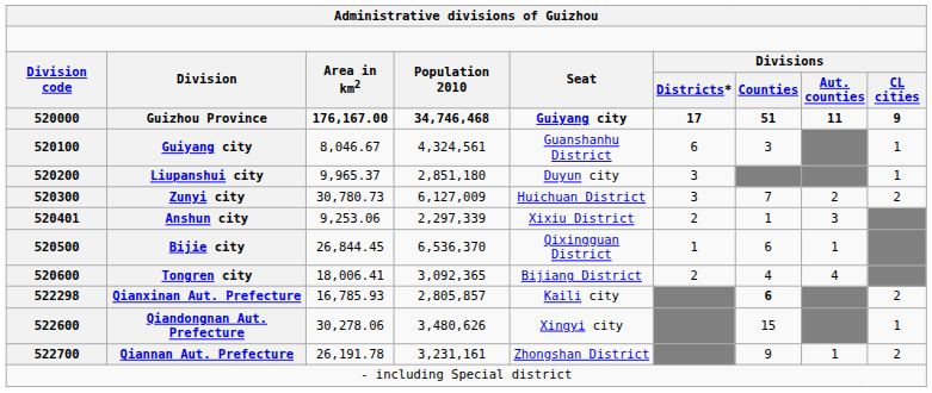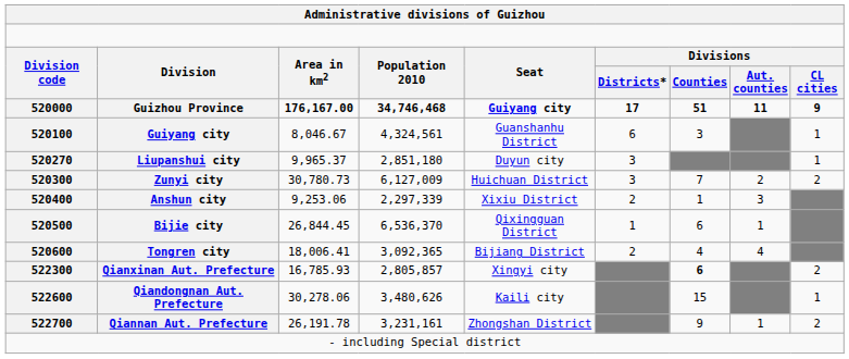Liupanshui city | column 1: 520200 -> 520270
Anshun city | column 1: 520401 -> 520400
Qianxinan Aut. Prefecture | column 1: 522298 -> 522300
Qianxinan Aut. Prefecture | column 5: Kaili city -> Xingyi city
Qiandongnan Aut. Prefecture | column 5: Xingyi city -> Kaili city
